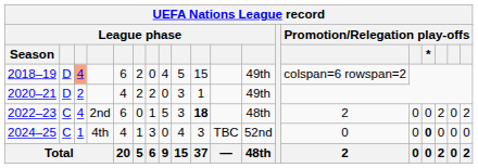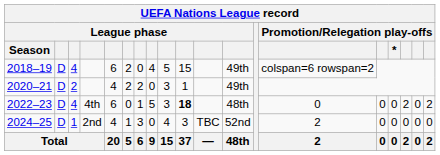2018–19 | column 3: lightsalmon background -> no background
2022–23 | column 2: C -> D
2022–23 | column 4: 2nd -> 4th
2022–23 | column 14: 2 -> 0
2024–25 | column 2: C -> D
2024–25 | column 4: 4th -> 2nd
2024–25 | column 14: 0 -> 2
2024–25 | Promotion/Relegation play-offs / *: bold -> normal
